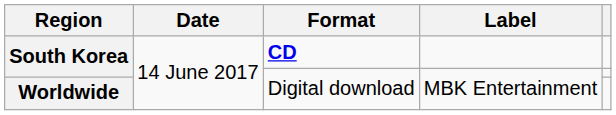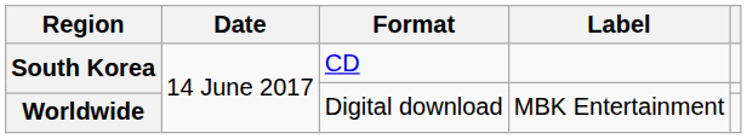South Korea / CD | Format: bold -> normal
